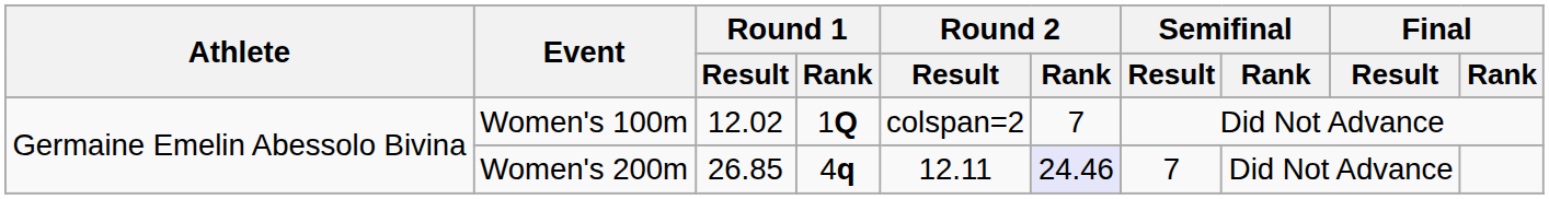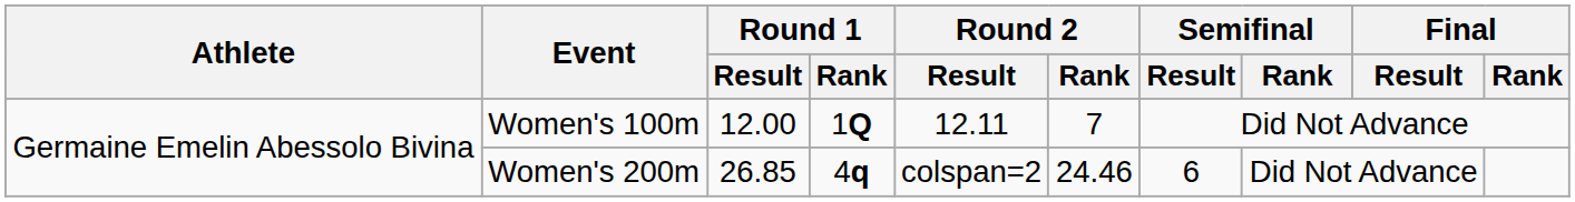Women's 100m | Round 1 / Result: 12.02 -> 12.00
Women's 100m | Round 2 / Result: colspan=2 -> 12.11
Women's 200m | Round 2 / Result: 12.11 -> colspan=2
Women's 200m | Round 2 / Rank: lavender background -> no background
Women's 200m | Semifinal / Result: 7 -> 6
